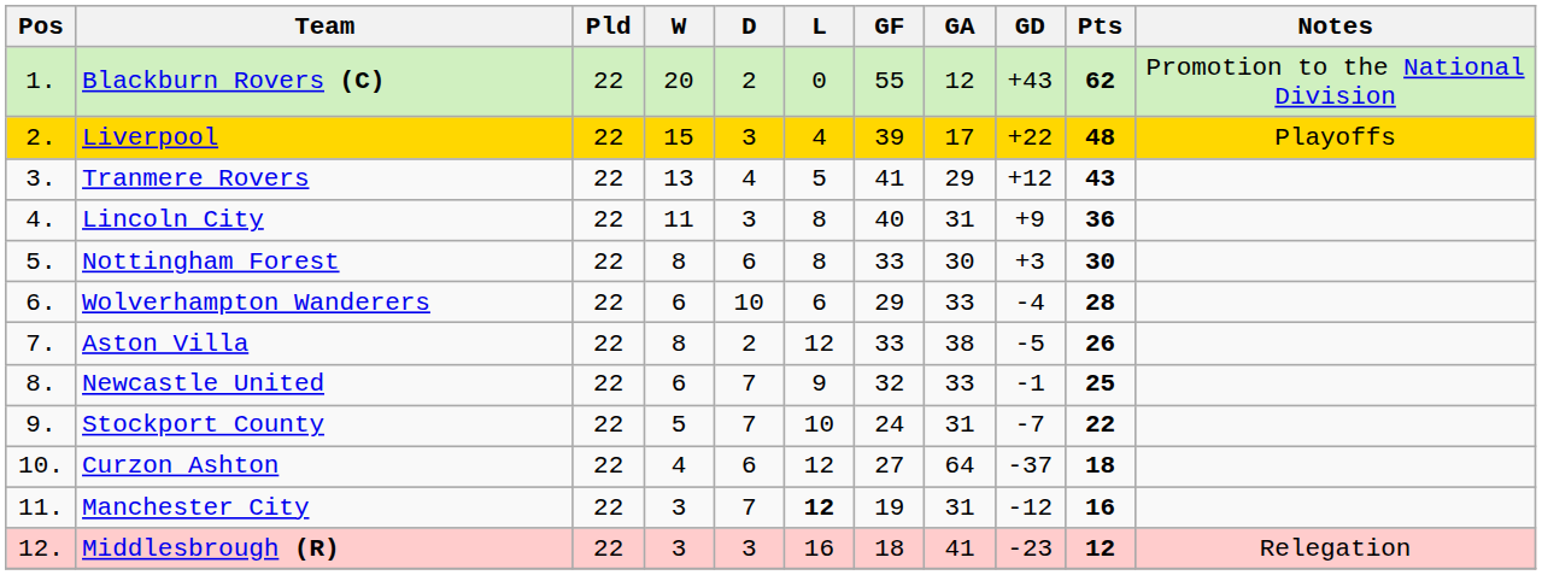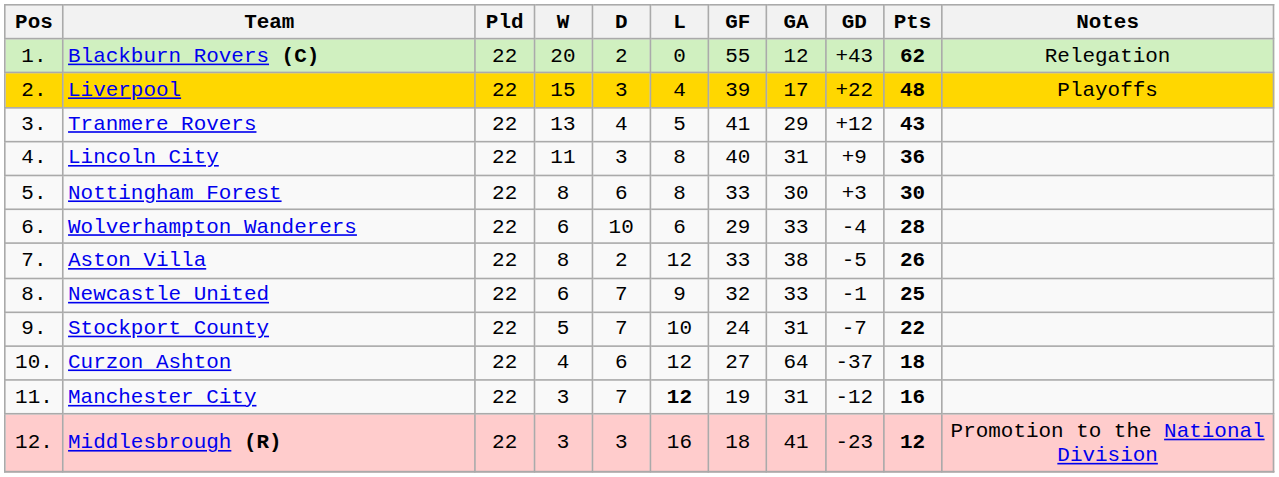Blackburn Rovers (C) | Notes: Promotion to the National Division -> Relegation
Middlesbrough (R) | Notes: Relegation -> Promotion to the National Division
